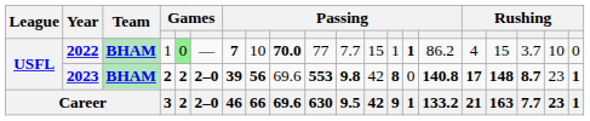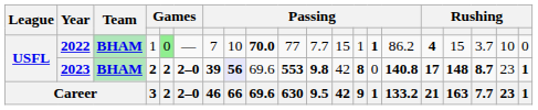2022 | column 7: bold -> normal
2022 | column 16: normal -> bold
2023 | column 8: no background -> lavender background
